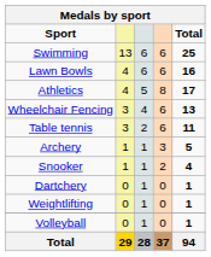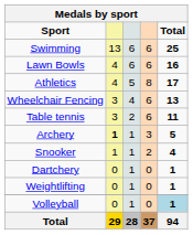Archery | column 2: normal -> bold
Volleyball | Total: no background -> lightblue background
